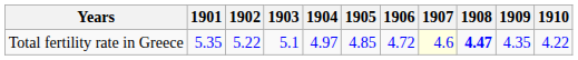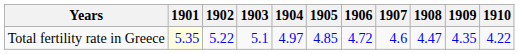row 2 | 1901: no background -> lightyellow background
row 2 | 1907: lightyellow background -> no background
row 2 | 1908: bold -> normal
